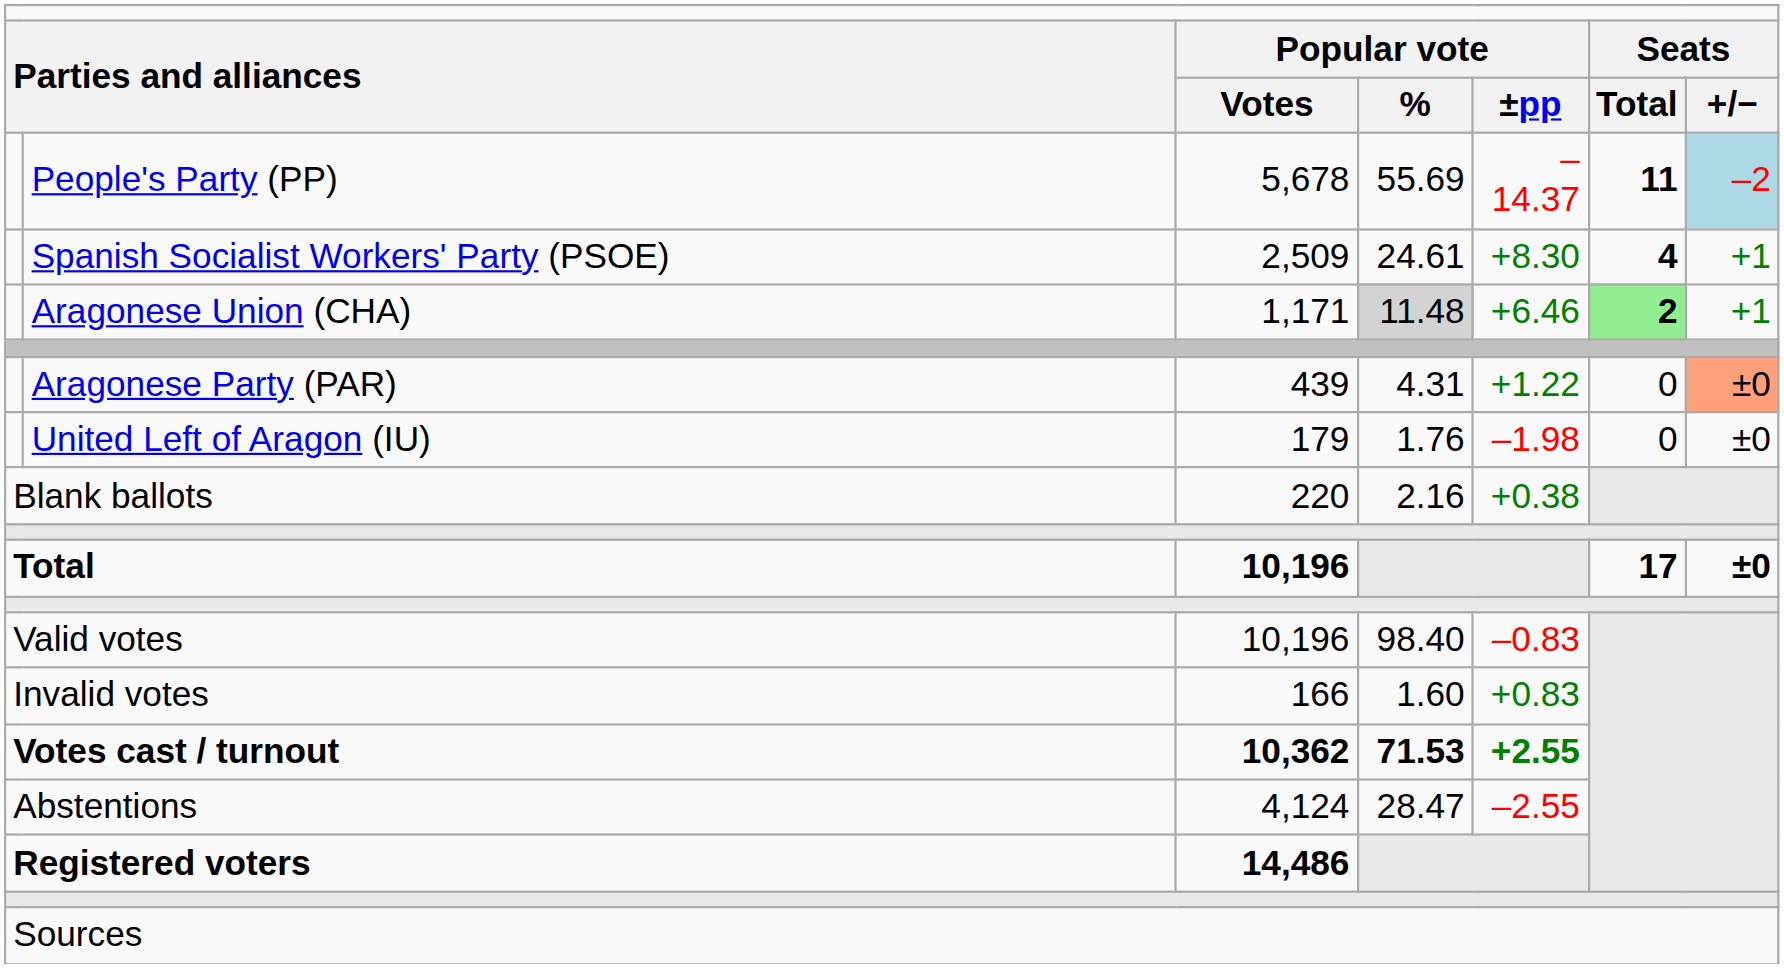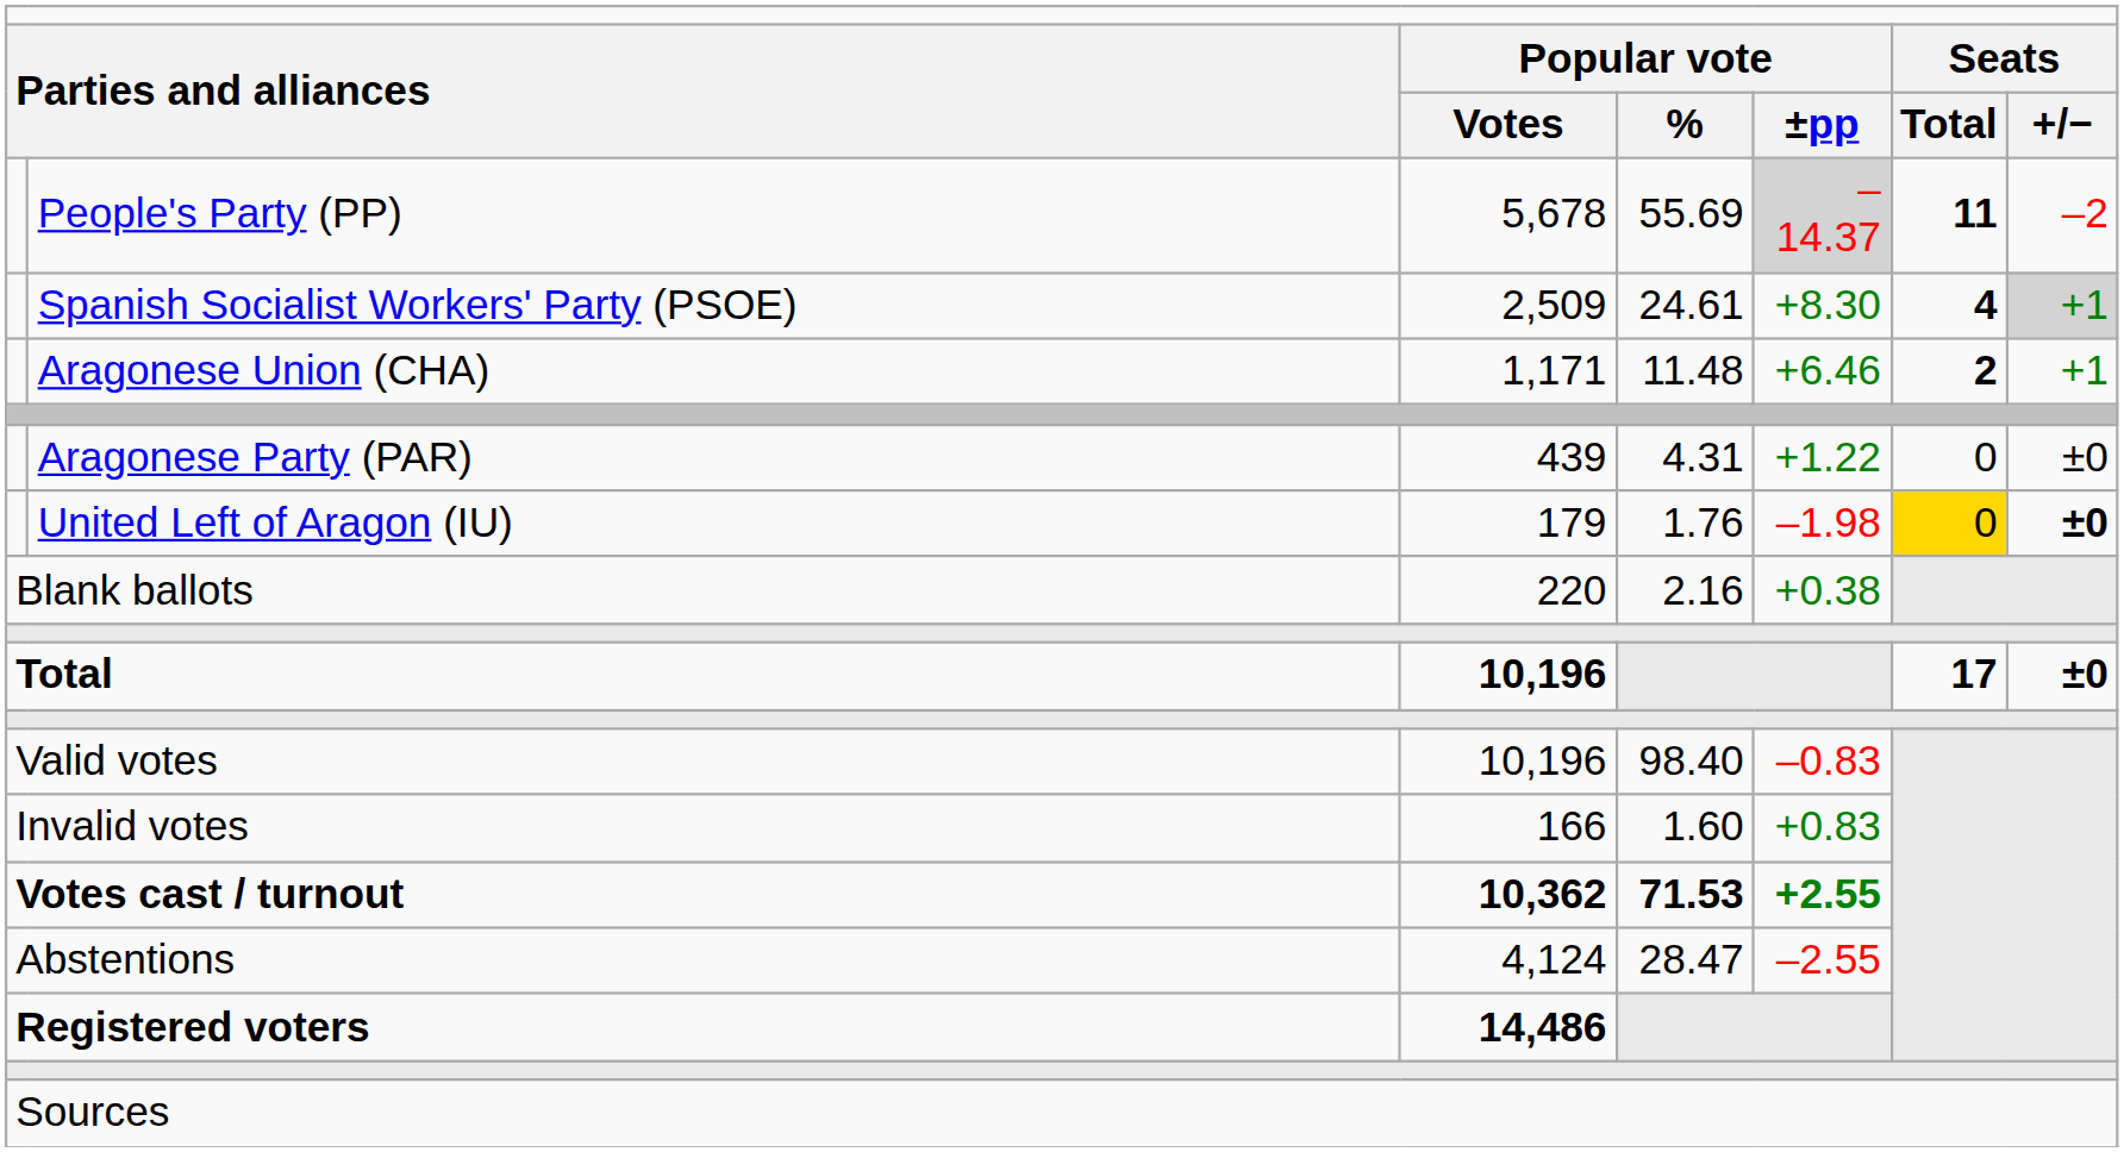People's Party (PP) | column 5: no background -> lightgrey background
People's Party (PP) | column 7: lightblue background -> no background
Spanish Socialist Workers' Party (PSOE) | column 7: no background -> lightgrey background
Aragonese Union (CHA) | column 4: lightgrey background -> no background
Aragonese Union (CHA) | column 6: lightgreen background -> no background
Aragonese Party (PAR) | column 7: lightsalmon background -> no background
United Left of Aragon (IU) | column 6: no background -> gold background
United Left of Aragon (IU) | column 7: normal -> bold
